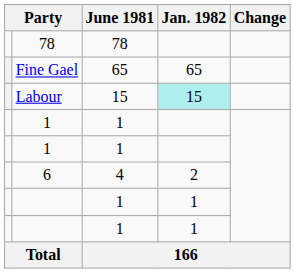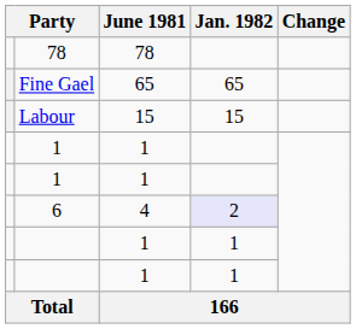Labour | Jan. 1982: paleturquoise background -> no background
6 | Jan. 1982: no background -> lavender background
